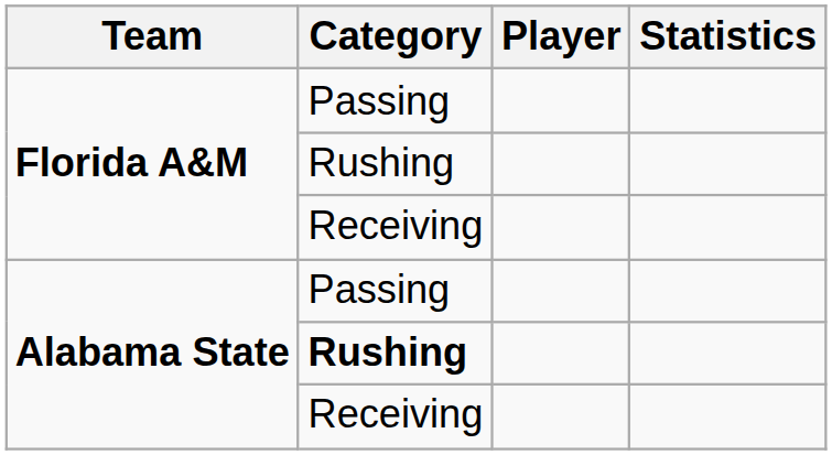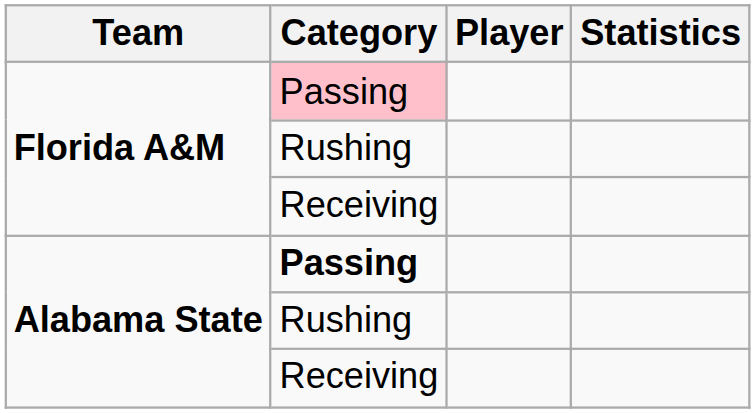Florida A&M / Passing | Category: no background -> pink background
Alabama State / Passing | Category: normal -> bold
Alabama State / Rushing | Category: bold -> normal
